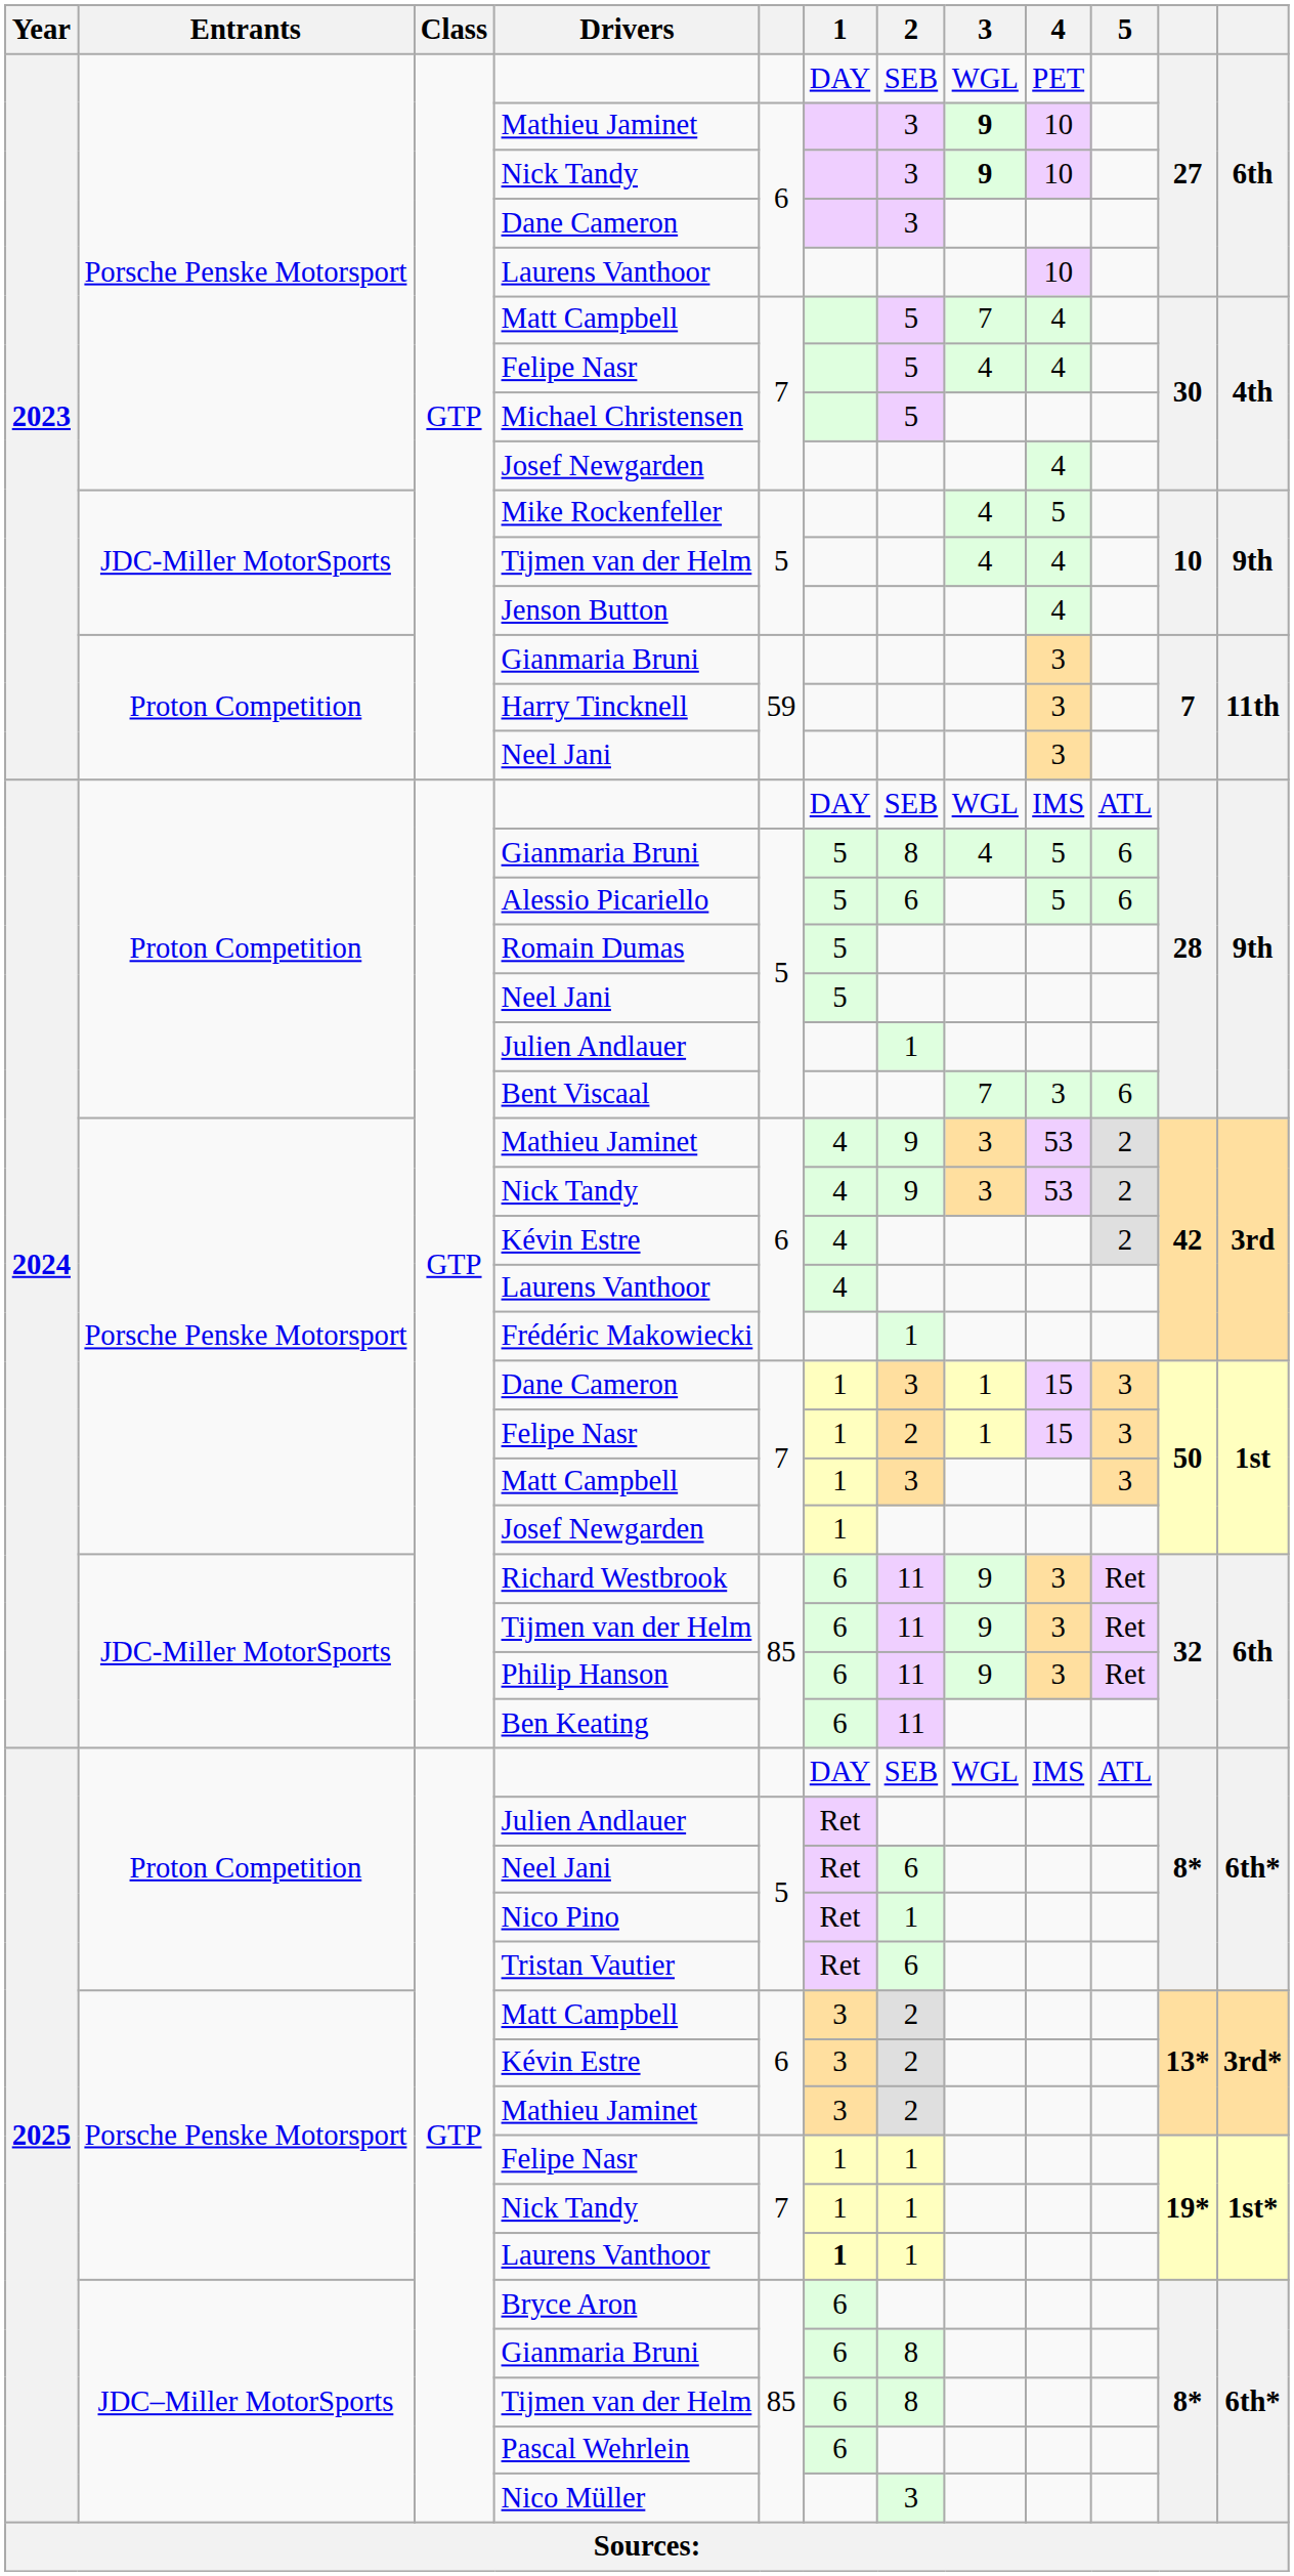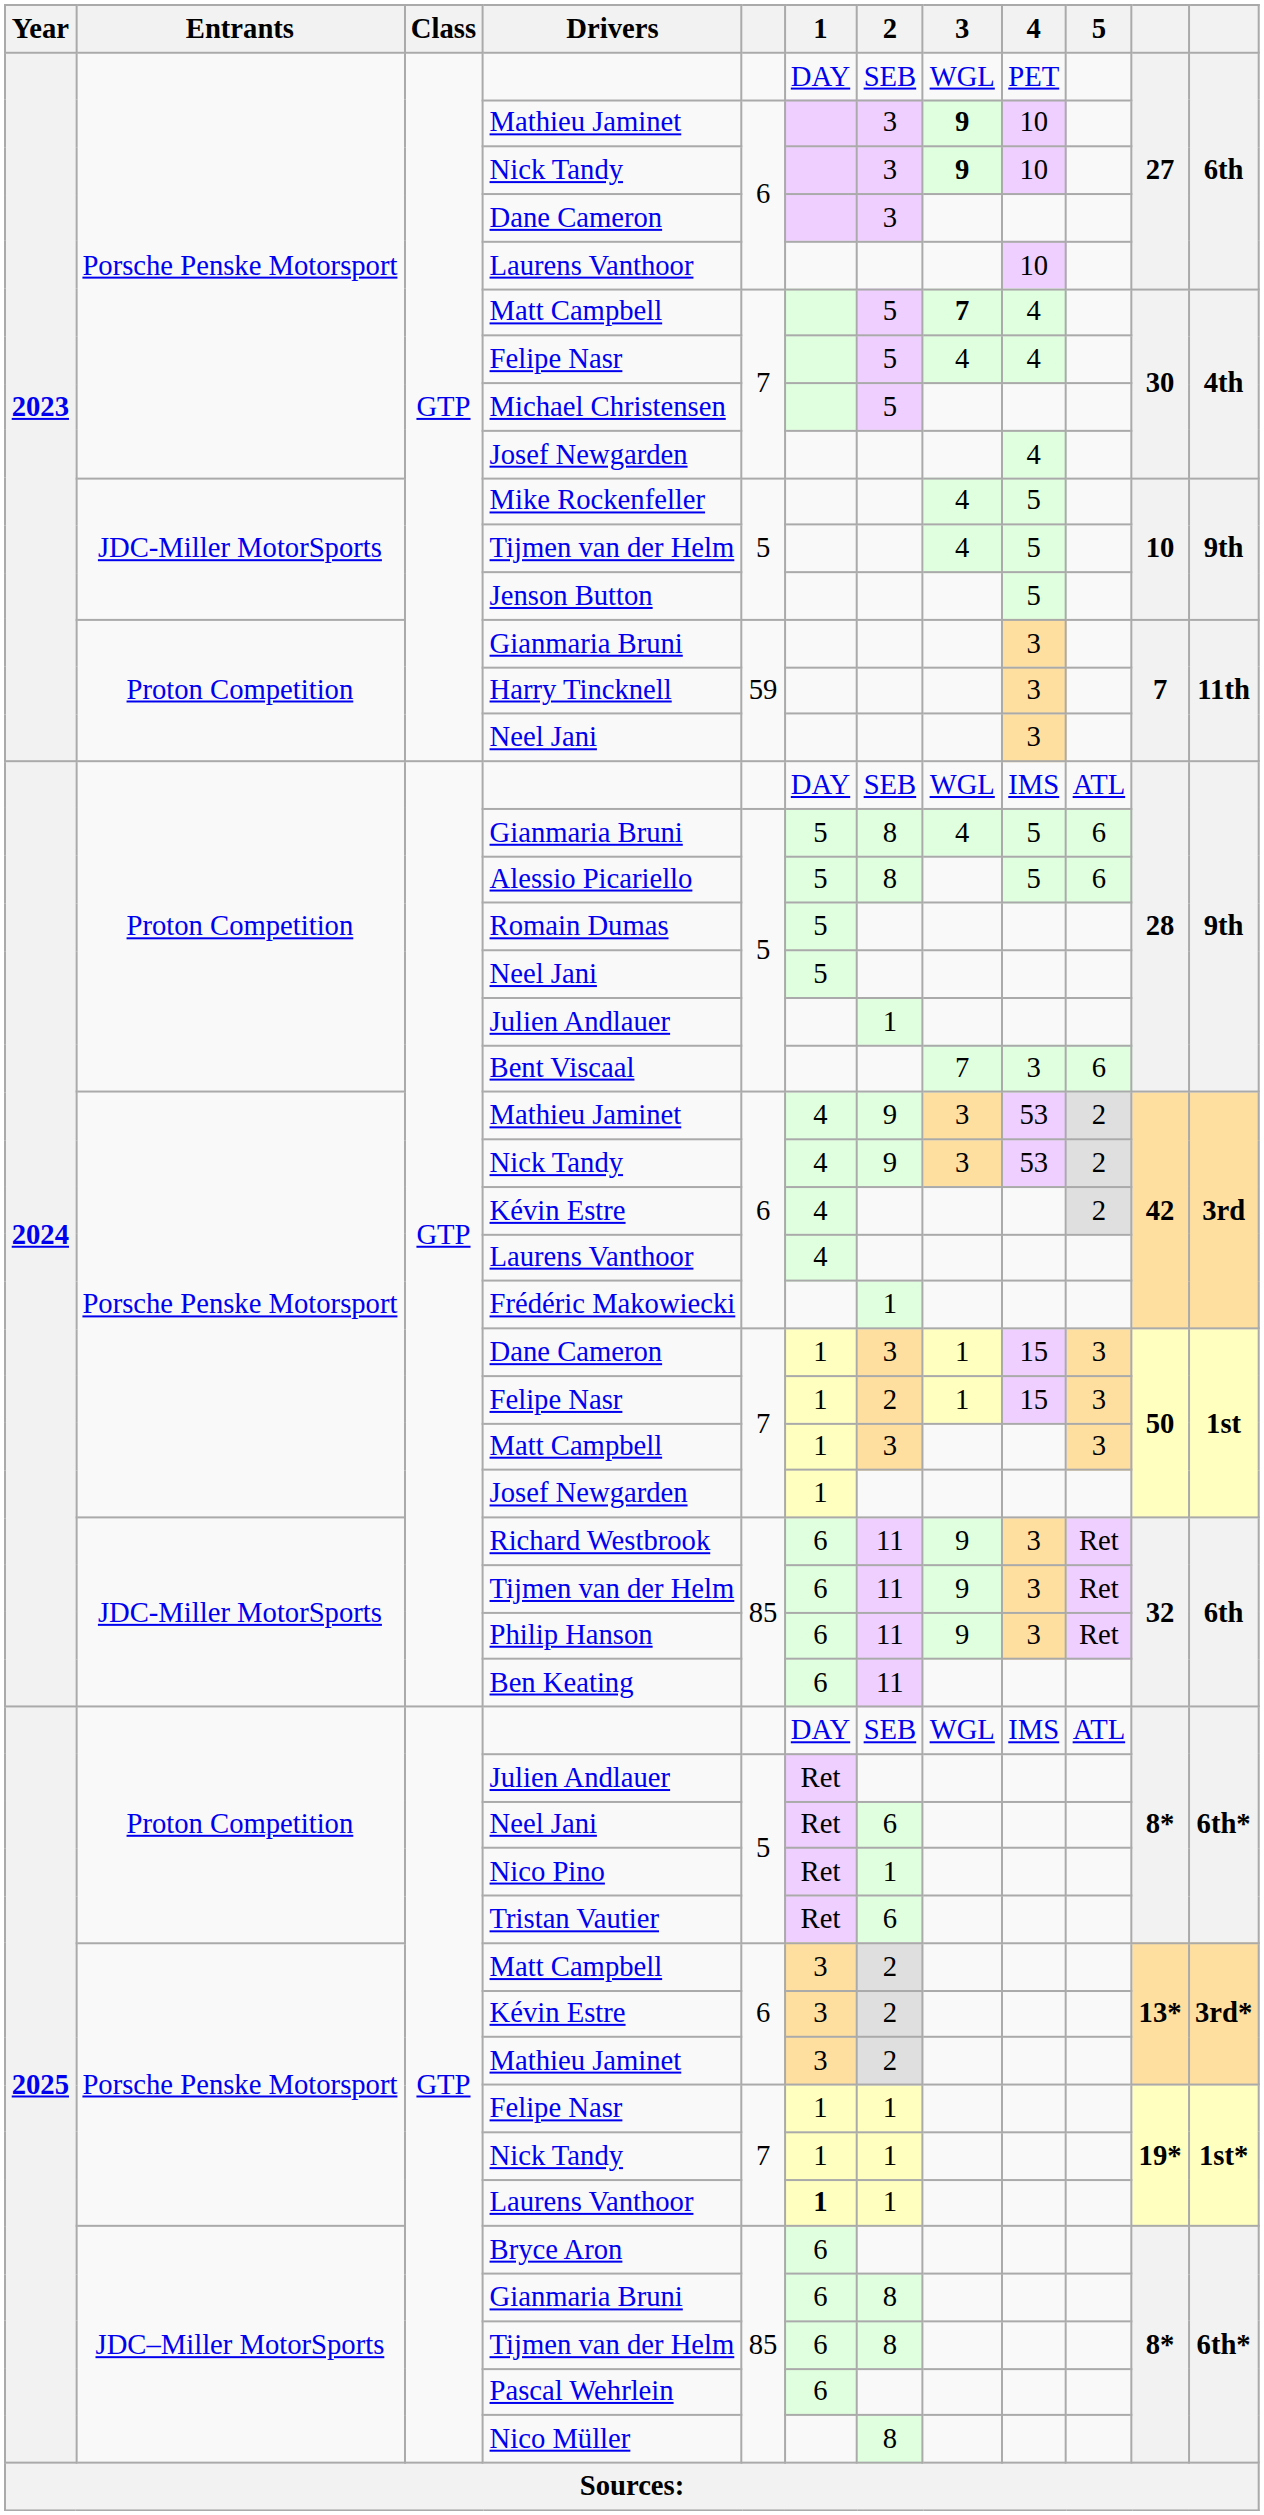2023 / Matt Campbell | 3: normal -> bold
2023 / Tijmen van der Helm | 4: 4 -> 5
Jenson Button | 4: 4 -> 5
Alessio Picariello | 2: 6 -> 8
Nico Müller | 2: 3 -> 8
